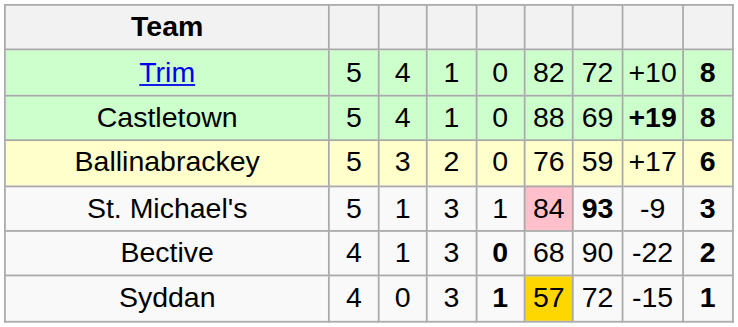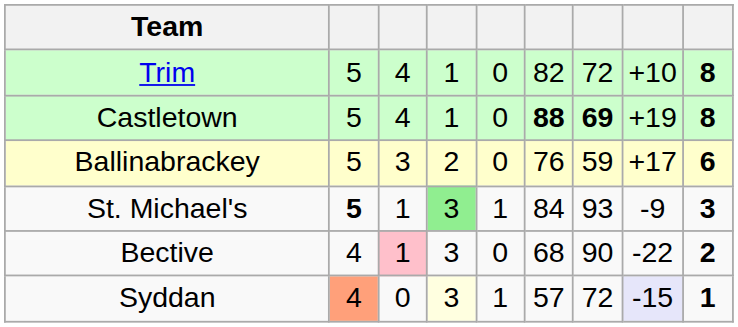Castletown | column 6: normal -> bold
Castletown | column 7: normal -> bold
Castletown | column 8: bold -> normal
St. Michael's | column 2: normal -> bold
St. Michael's | column 4: no background -> lightgreen background
St. Michael's | column 6: pink background -> no background
St. Michael's | column 7: bold -> normal
Bective | column 3: no background -> pink background
Bective | column 5: bold -> normal
Syddan | column 2: no background -> lightsalmon background
Syddan | column 4: no background -> lightyellow background
Syddan | column 5: bold -> normal
Syddan | column 6: gold background -> no background
Syddan | column 8: no background -> lavender background
